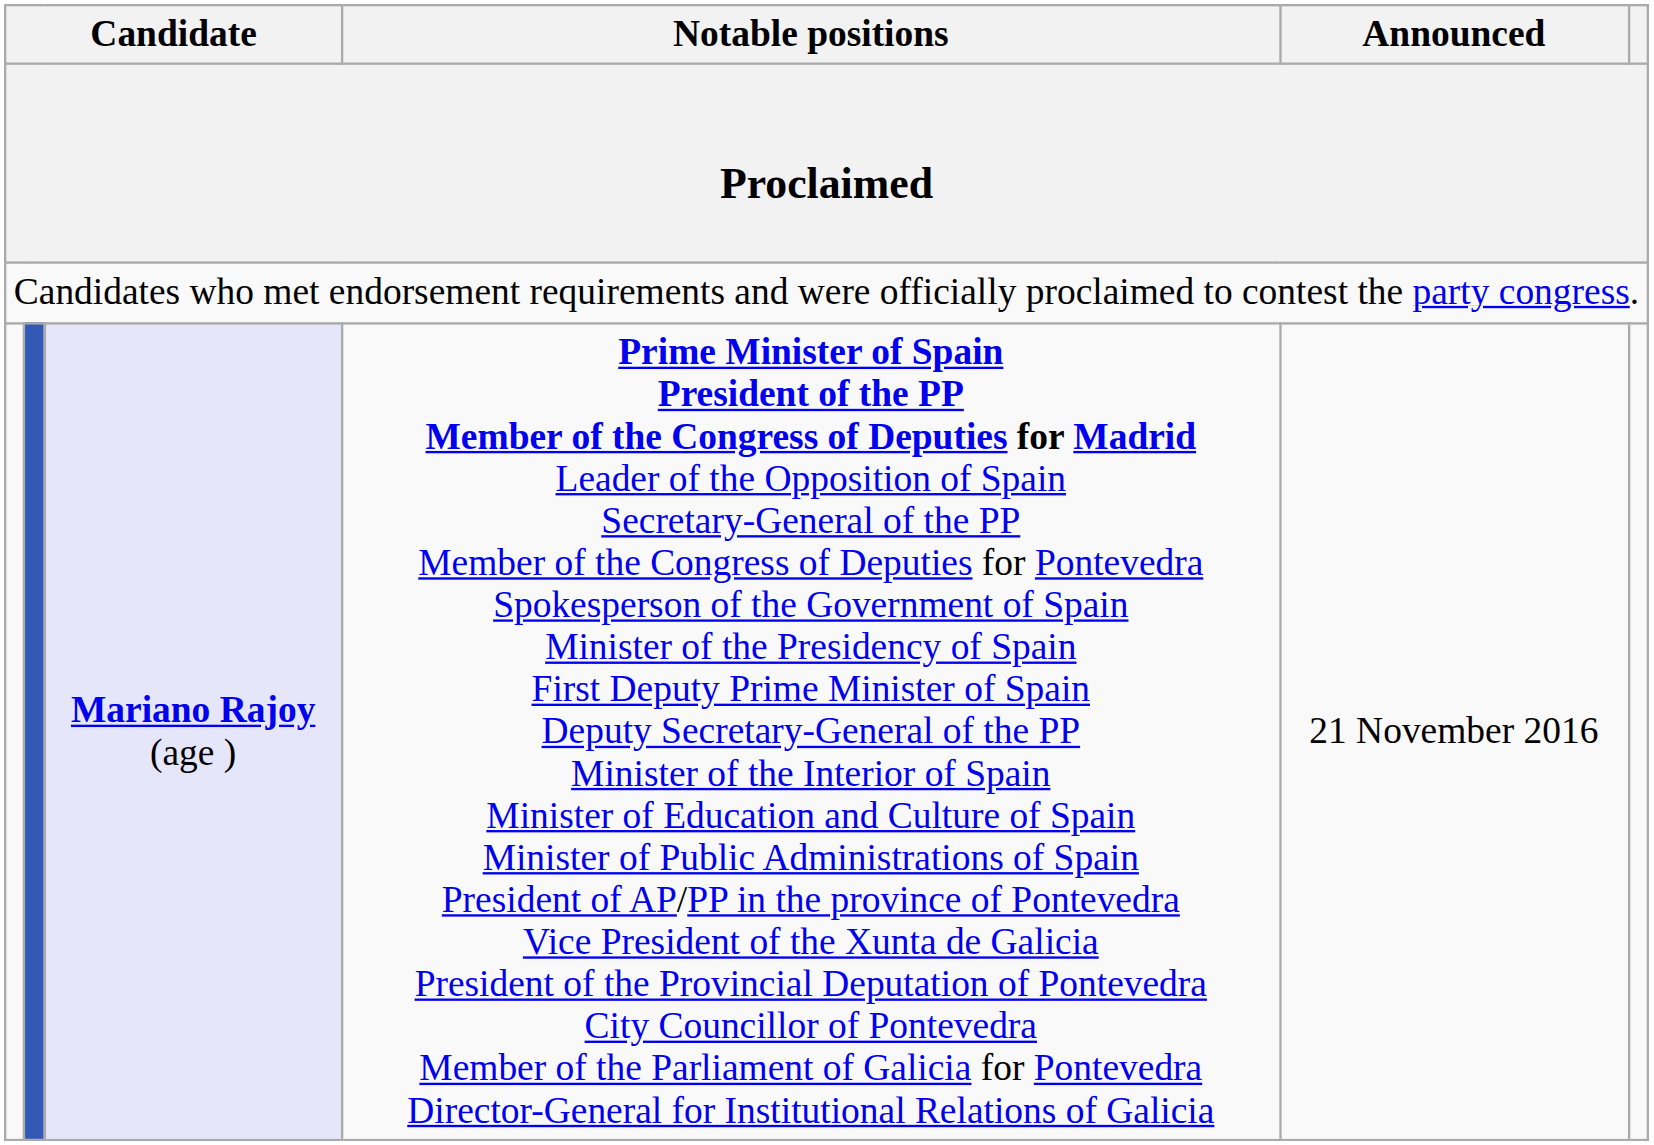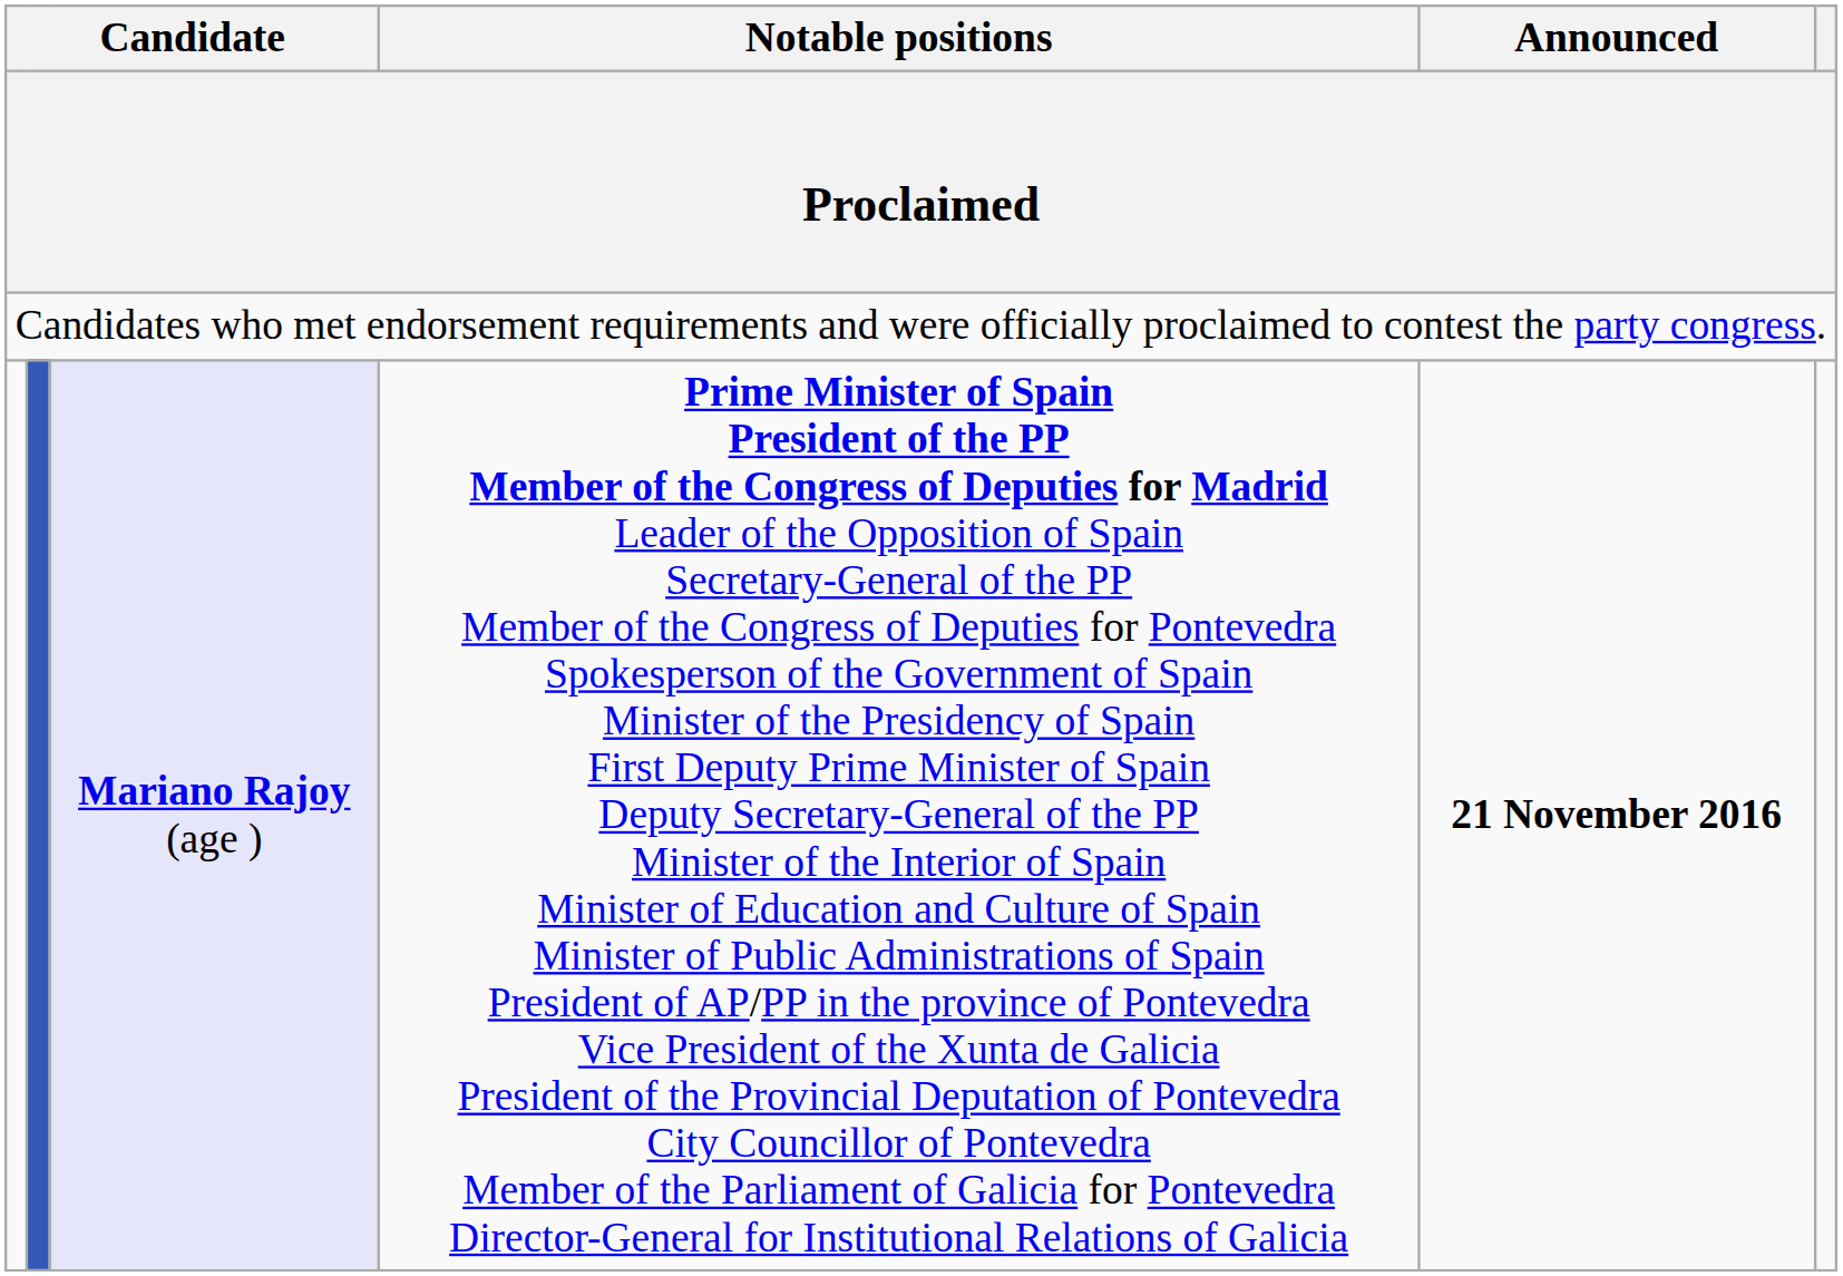row 4 | Announced: normal -> bold
